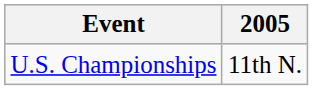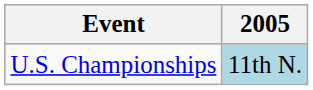U.S. Championships | 2005: no background -> lightblue background
